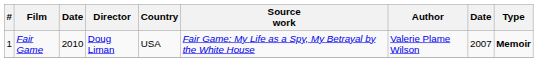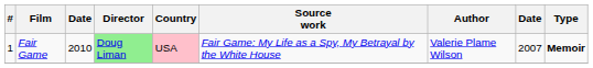Fair Game | Director: no background -> lightgreen background
Fair Game | Country: no background -> pink background
